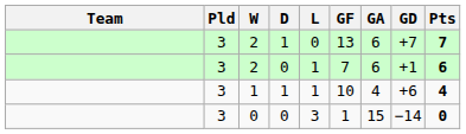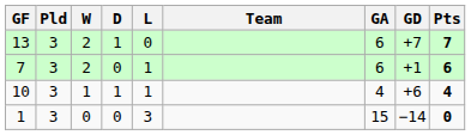columns swapped: Team <-> GF
